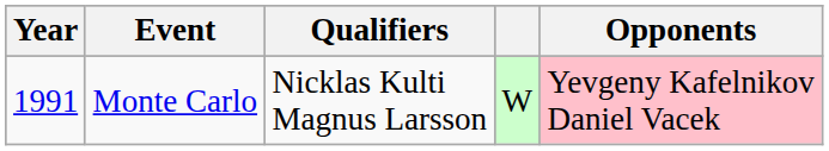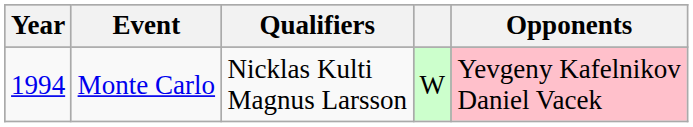Monte Carlo | Year: 1991 -> 1994
